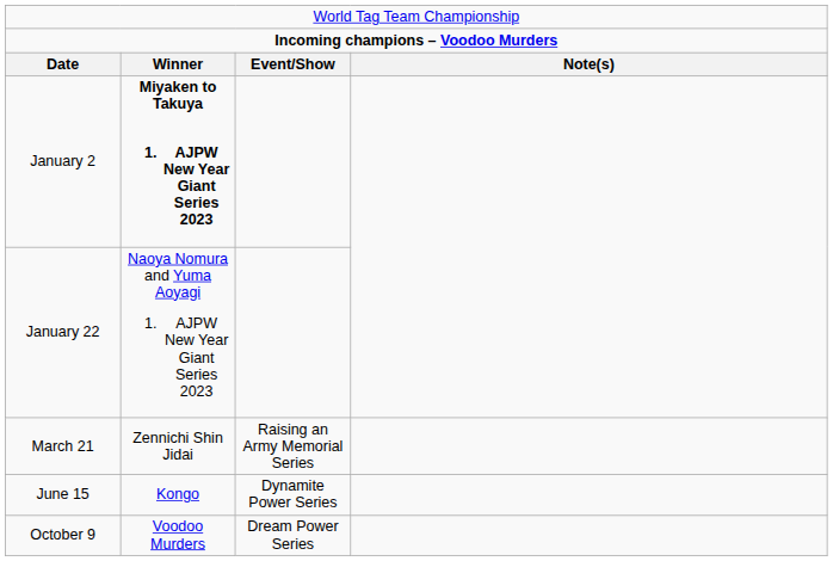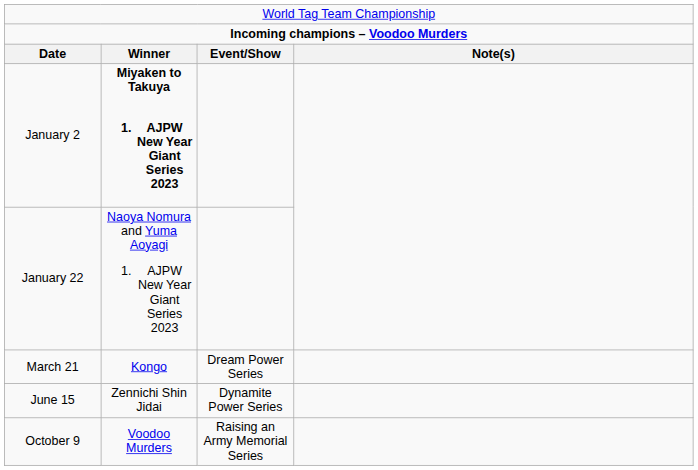March 21 | column 2: Zennichi Shin Jidai -> Kongo
March 21 | column 3: Raising an Army Memorial Series -> Dream Power Series
June 15 | column 2: Kongo -> Zennichi Shin Jidai
October 9 | column 3: Dream Power Series -> Raising an Army Memorial Series
